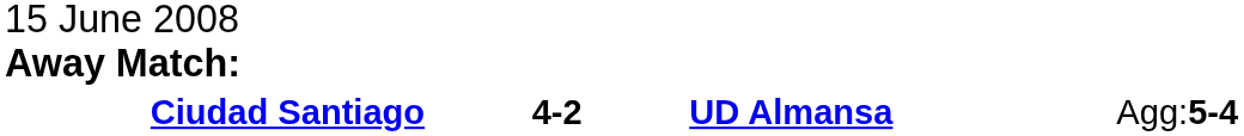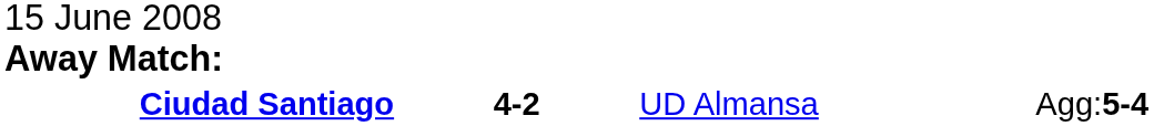Ciudad Santiago | column 3: bold -> normal
